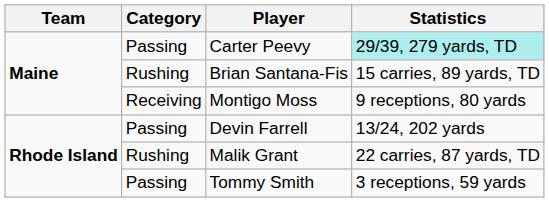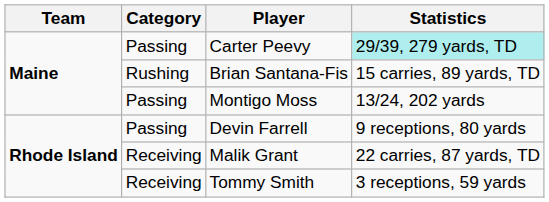Montigo Moss | Category: Receiving -> Passing
Montigo Moss | Statistics: 9 receptions, 80 yards -> 13/24, 202 yards
Devin Farrell | Statistics: 13/24, 202 yards -> 9 receptions, 80 yards
Malik Grant | Category: Rushing -> Receiving
Tommy Smith | Category: Passing -> Receiving
